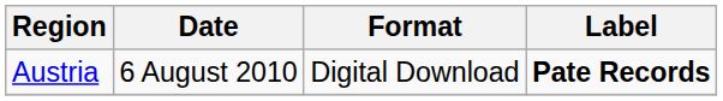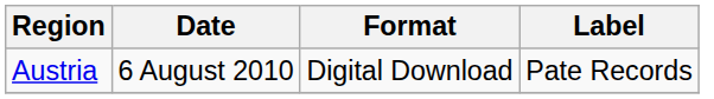Austria | Label: bold -> normal
